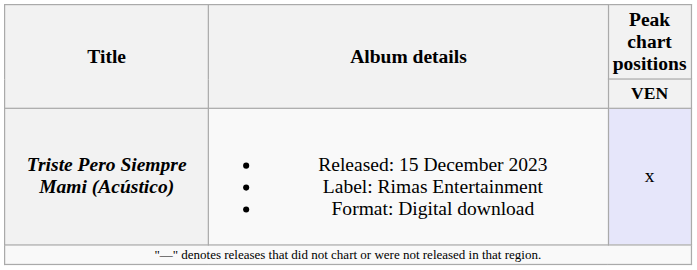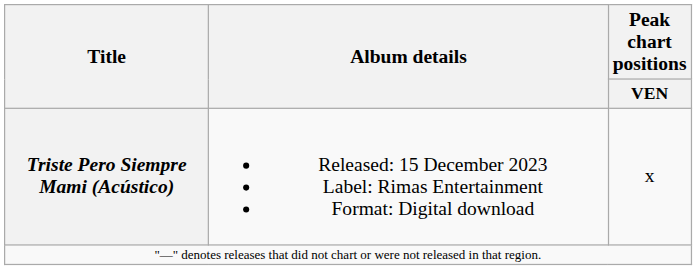Triste Pero Siempre Mami (Acústico) | Peak chart positions / VEN: lavender background -> no background
